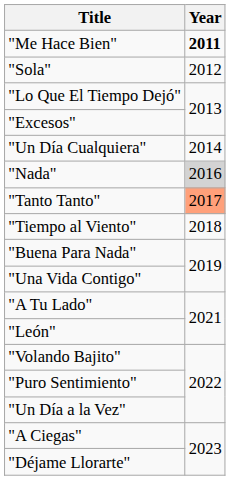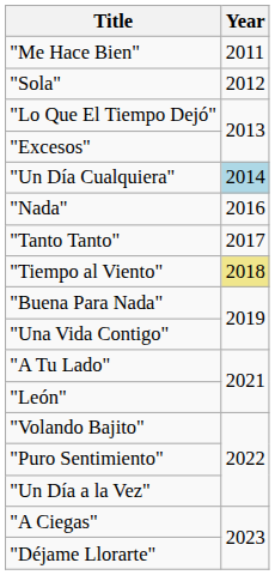"Me Hace Bien" | Year: bold -> normal
"Un Día Cualquiera" | Year: no background -> lightblue background
"Nada" | Year: lightgrey background -> no background
"Tanto Tanto" | Year: lightsalmon background -> no background
"Tiempo al Viento" | Year: no background -> khaki background
